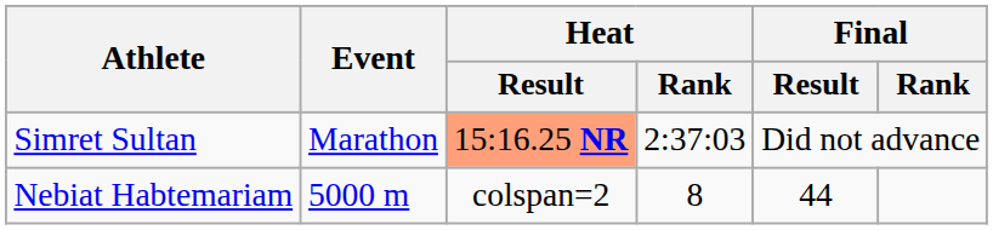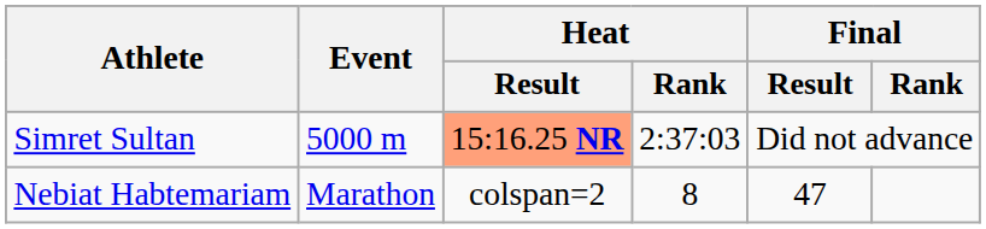Simret Sultan | Event: Marathon -> 5000 m
Nebiat Habtemariam | Event: 5000 m -> Marathon
Nebiat Habtemariam | Final / Result: 44 -> 47
